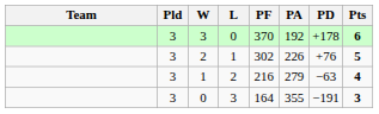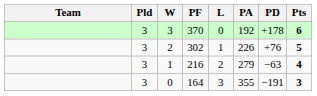columns swapped: L <-> PF
